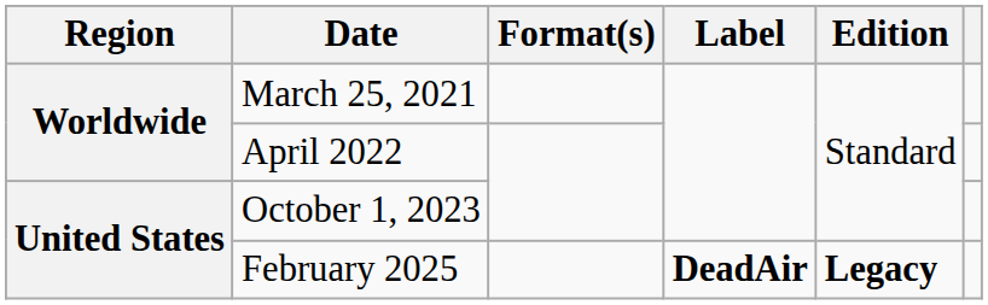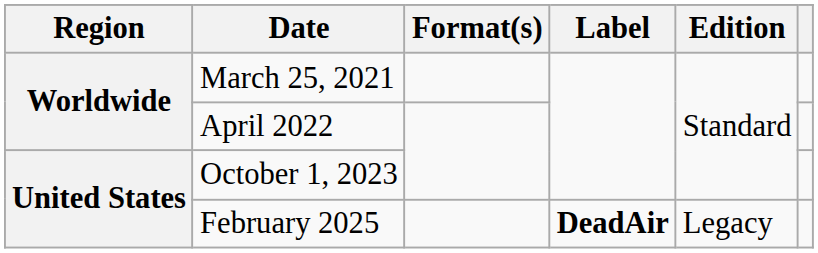February 2025 | Edition: bold -> normal
